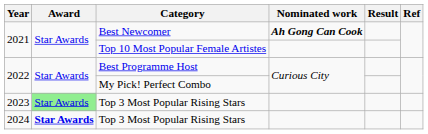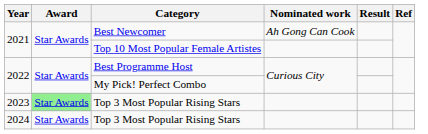Best Newcomer | Nominated work: bold -> normal
2024 / Top 3 Most Popular Rising Stars | Award: bold -> normal
